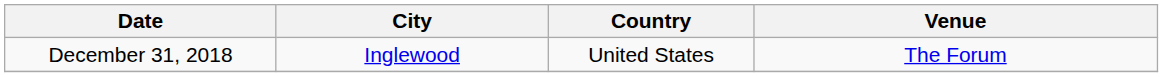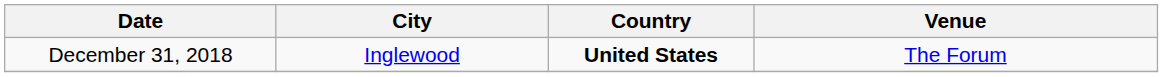December 31, 2018 | Country: normal -> bold
